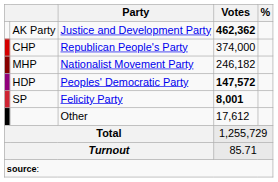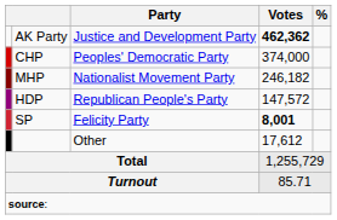CHP | Party: Republican People's Party -> Peoples' Democratic Party
HDP | Party: Peoples' Democratic Party -> Republican People's Party
HDP | Votes: bold -> normal
